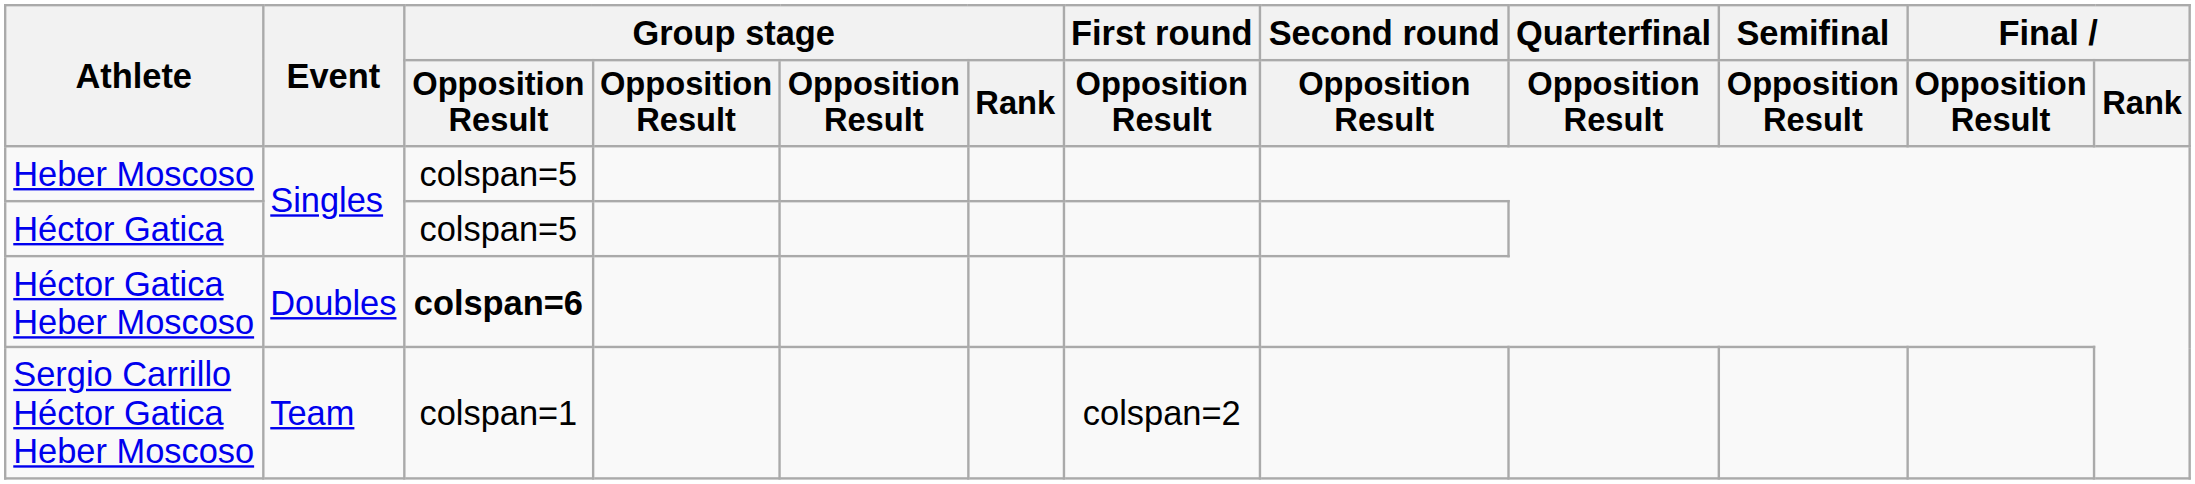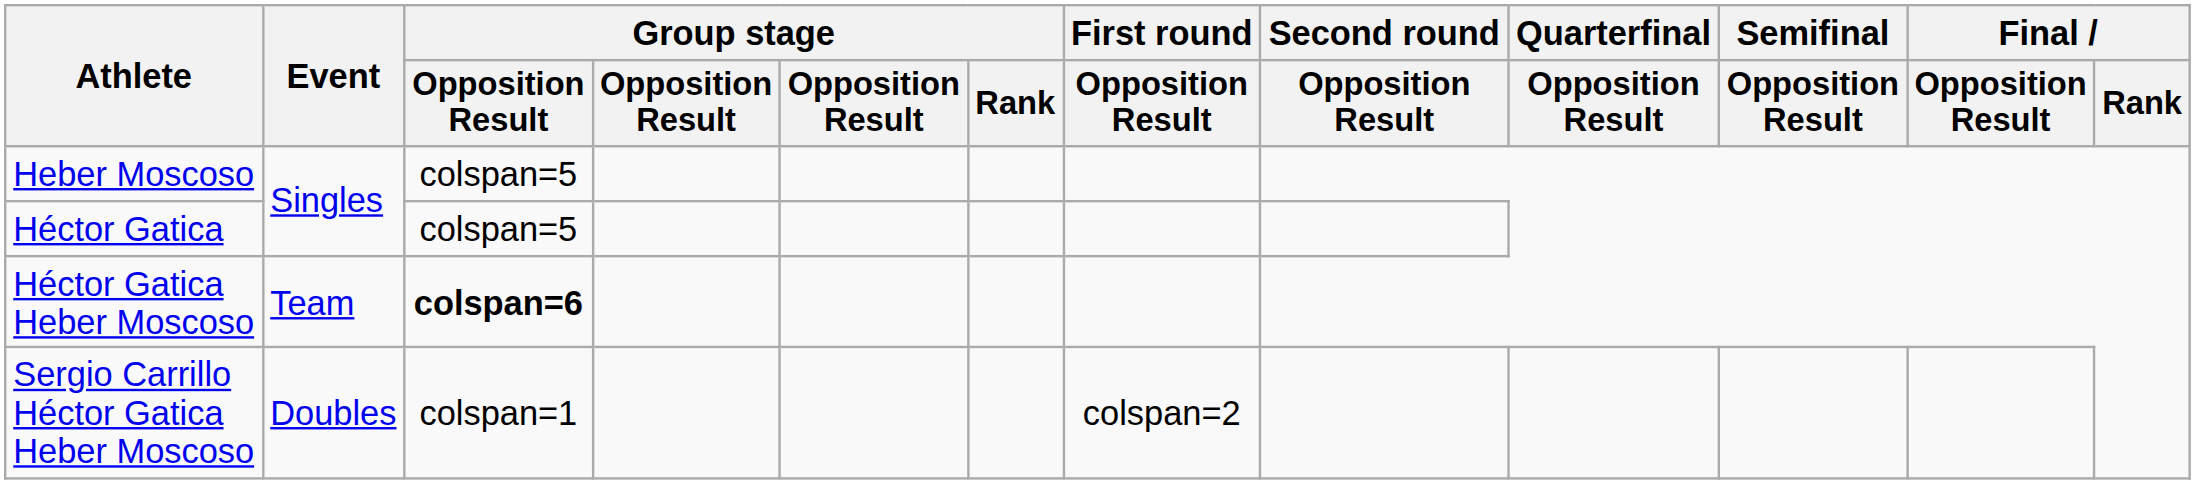Héctor Gatica Heber Moscoso | Event: Doubles -> Team
Sergio Carrillo Héctor Gatica Heber Moscoso | Event: Team -> Doubles
